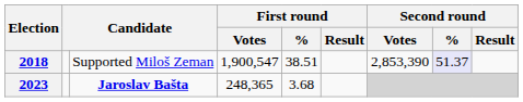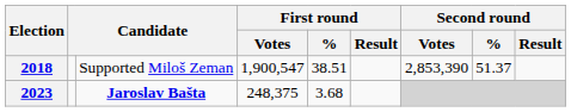2018 | Second round / %: lavender background -> no background
2023 | First round / Votes: 248,365 -> 248,375
